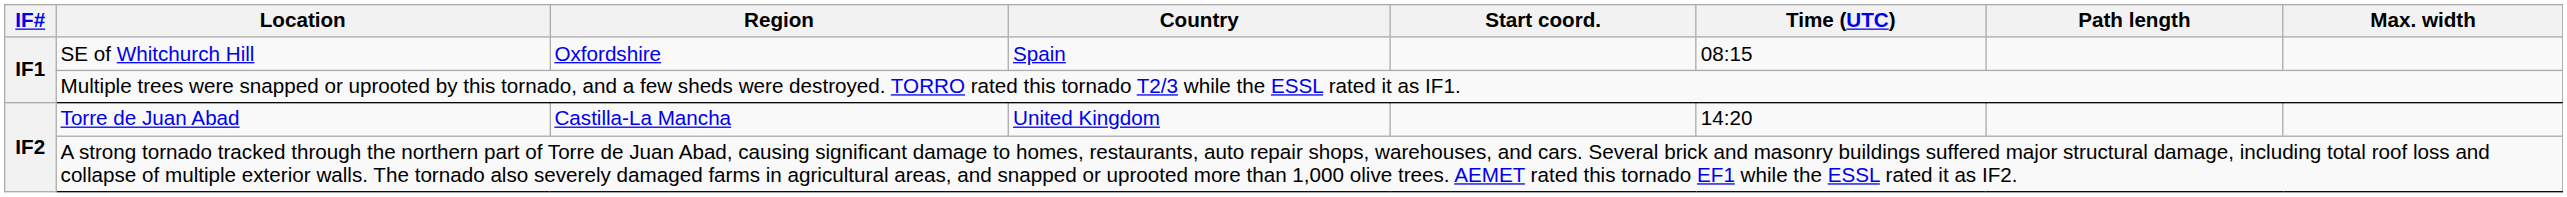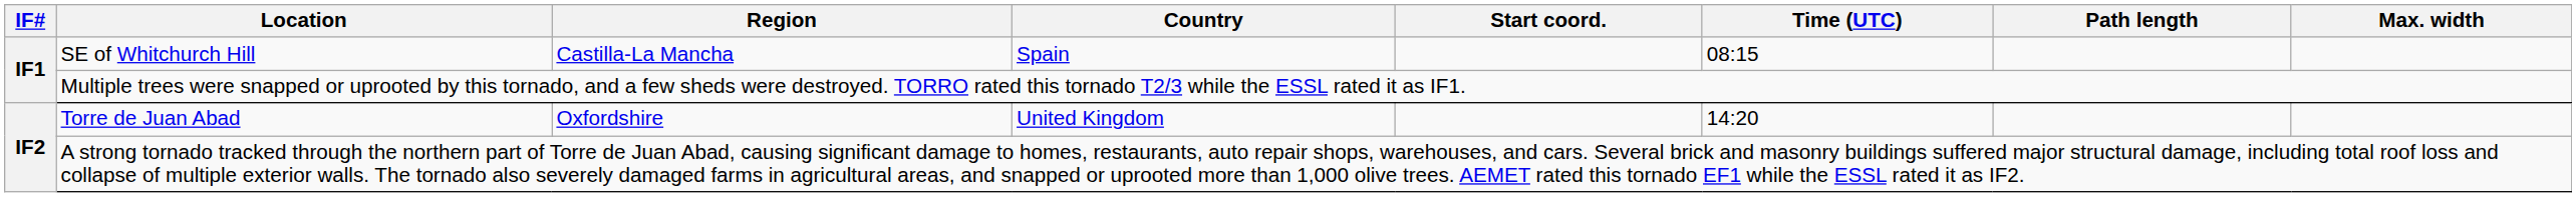SE of Whitchurch Hill | Region: Oxfordshire -> Castilla-La Mancha
Torre de Juan Abad | Region: Castilla-La Mancha -> Oxfordshire
